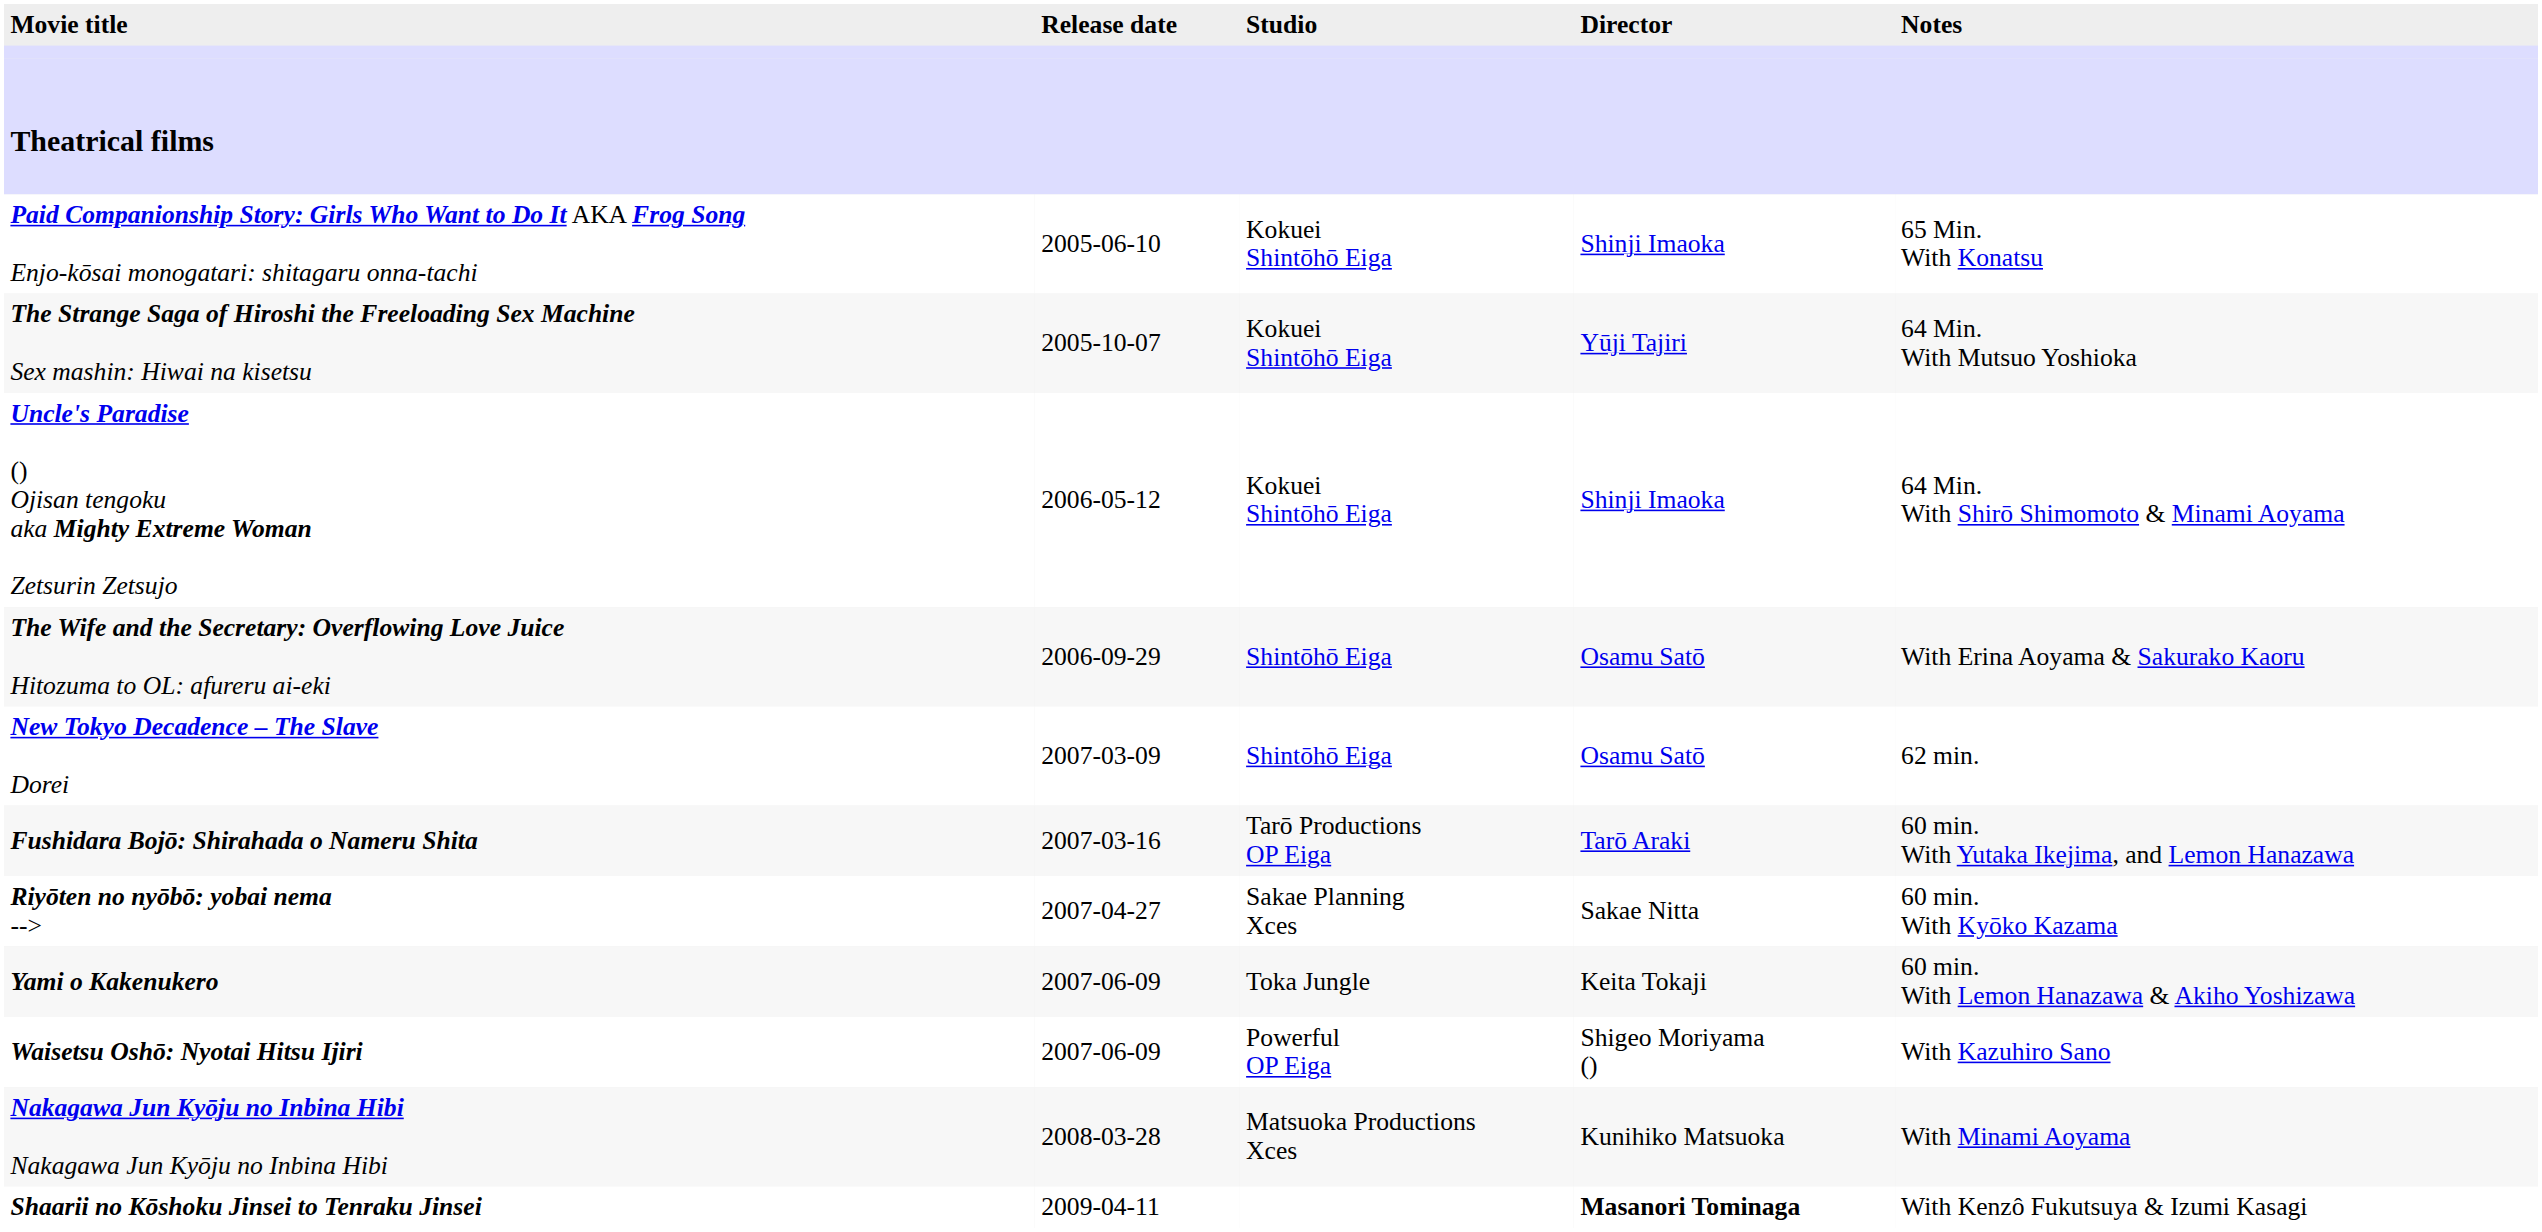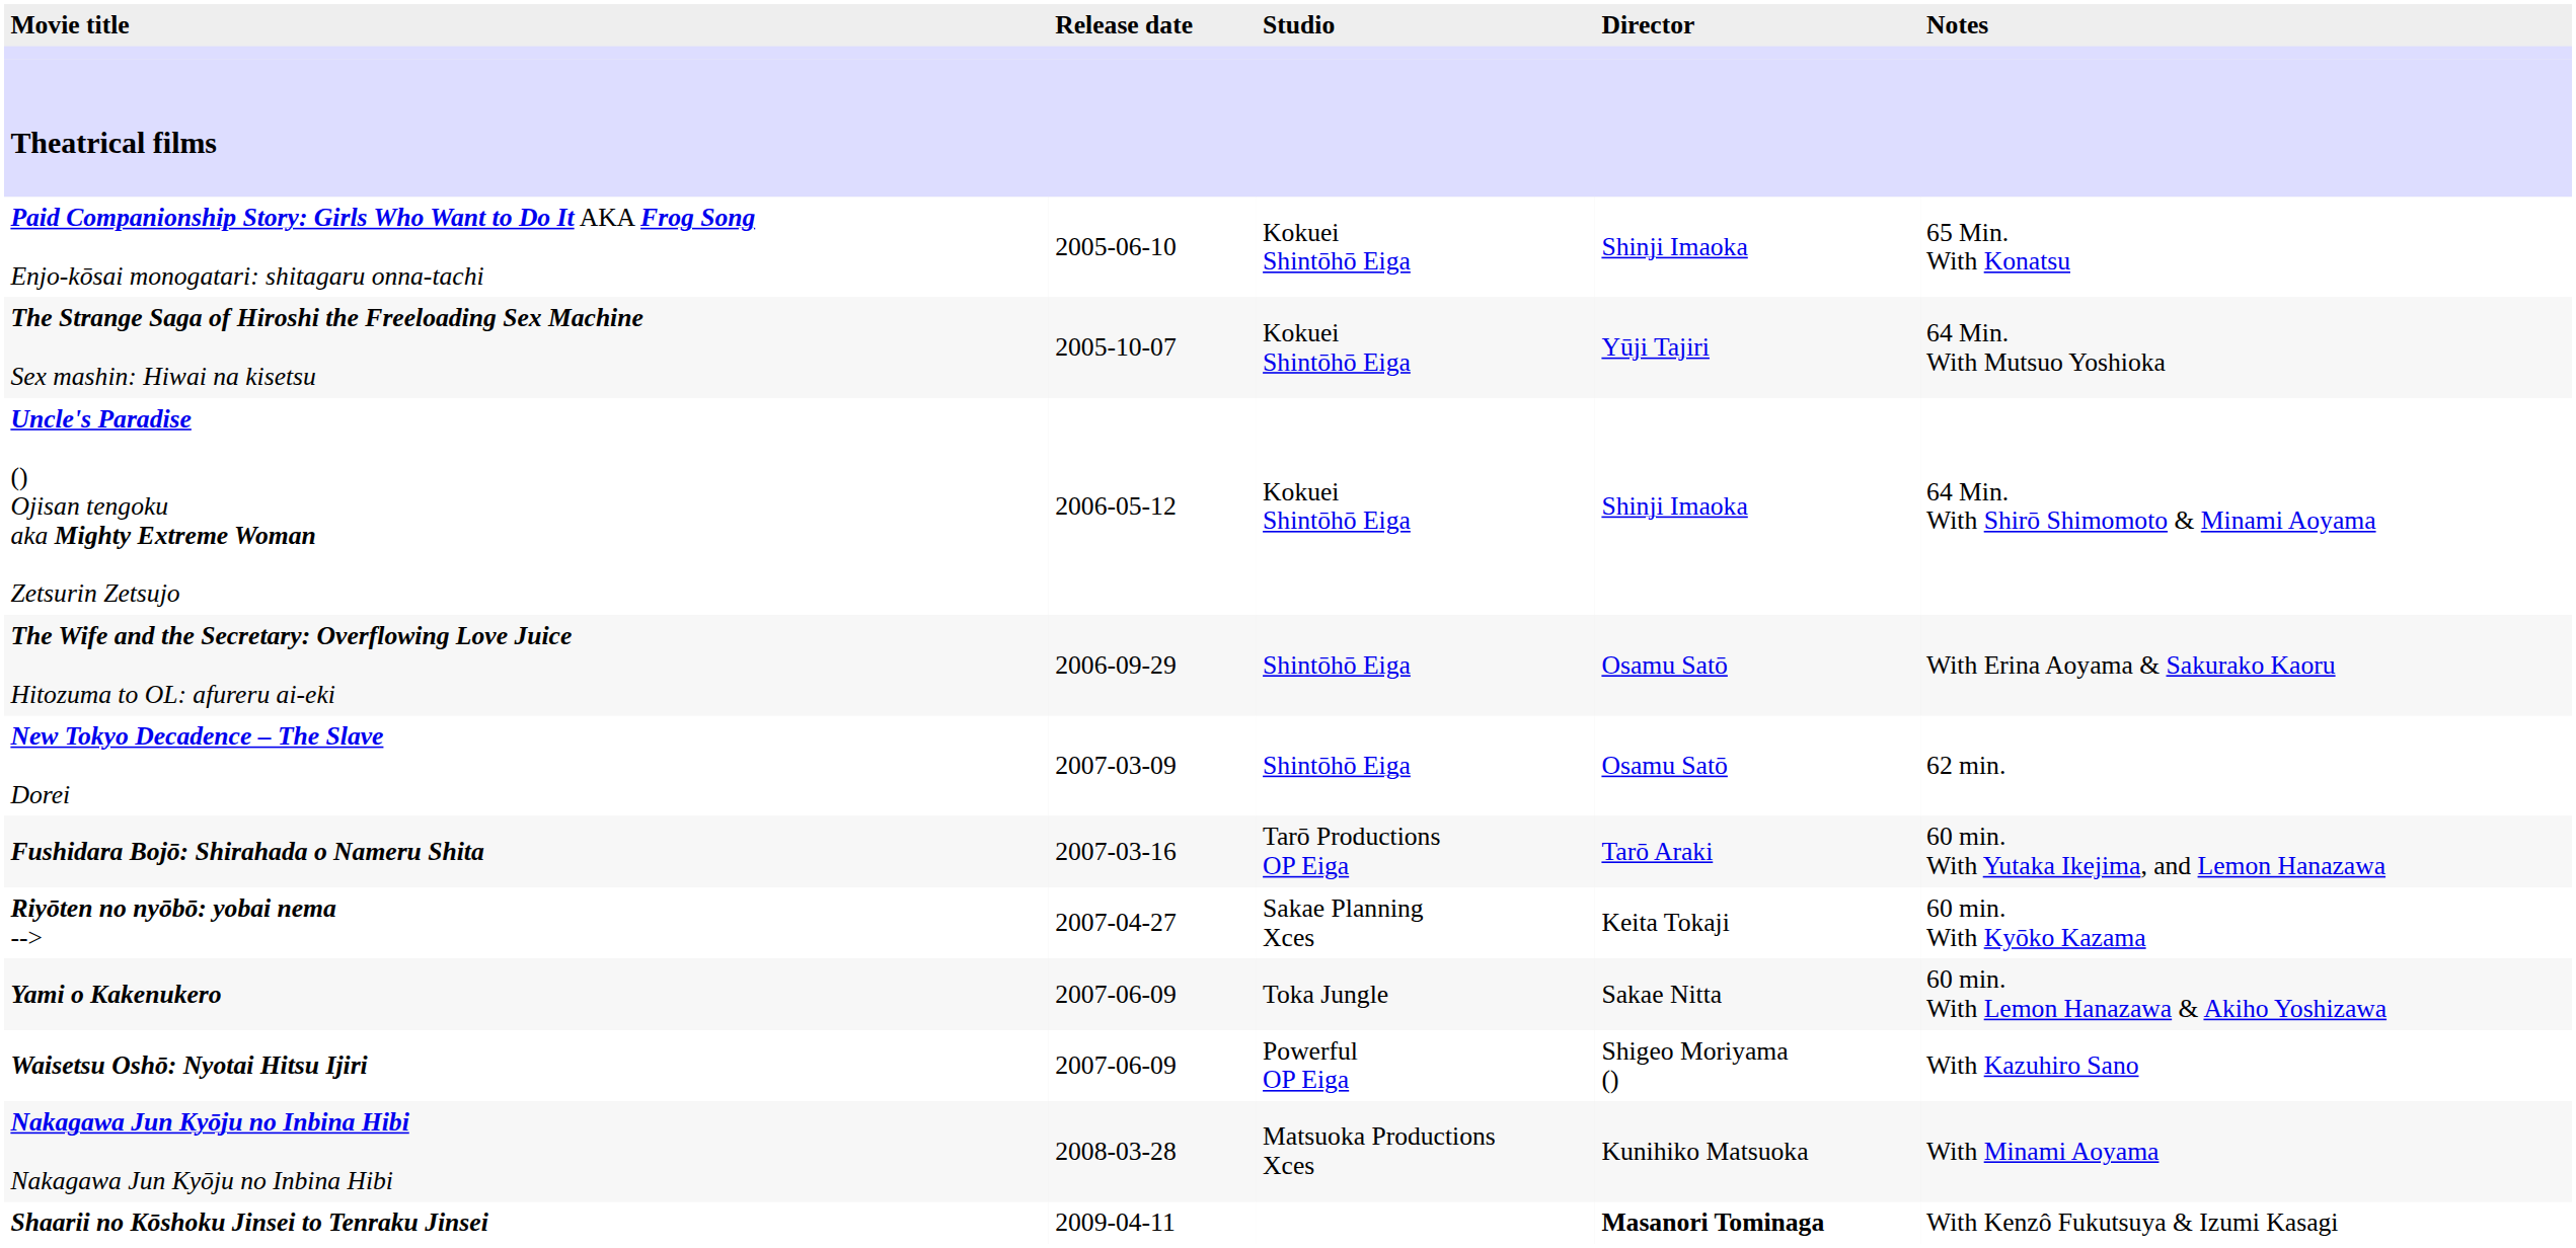Riyōten no nyōbō: yobai nema --> | Director: Sakae Nitta -> Keita Tokaji
Yami o Kakenukero | Director: Keita Tokaji -> Sakae Nitta
